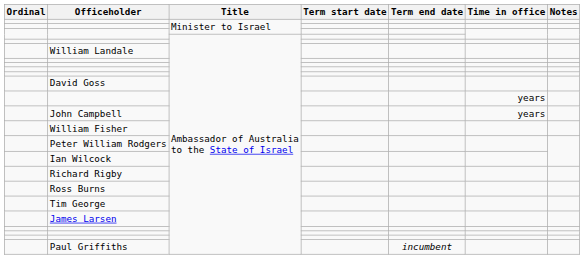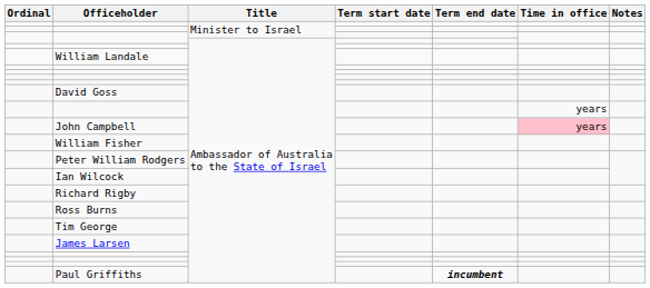John Campbell | Time in office: no background -> pink background
Paul Griffiths | Term end date: normal -> bold
